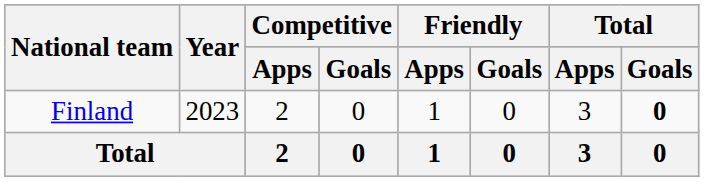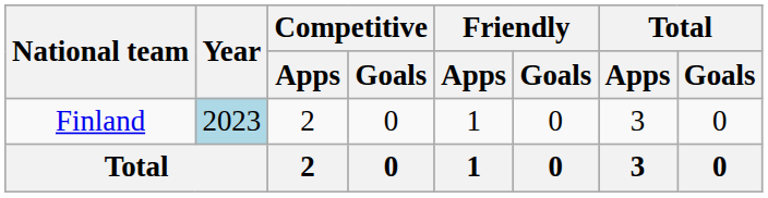Finland | Year: no background -> lightblue background
Finland | Total / Goals: bold -> normal
